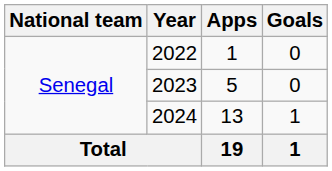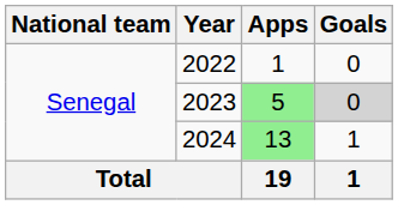2023 | Apps: no background -> lightgreen background
2023 | Goals: no background -> lightgrey background
2024 | Apps: no background -> lightgreen background
